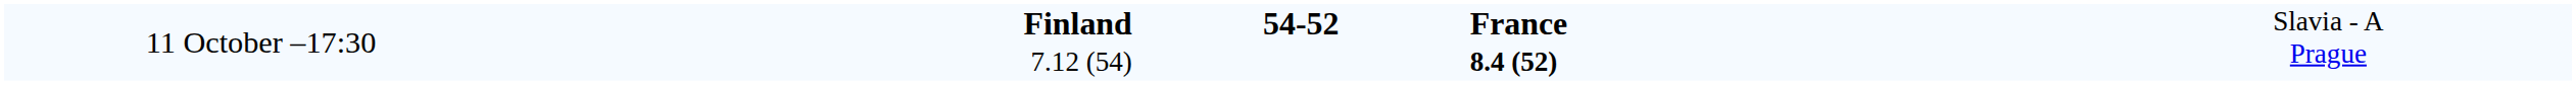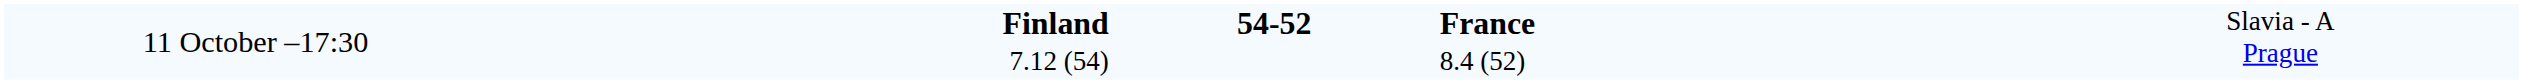7.12 (54) | column 4: bold -> normal
